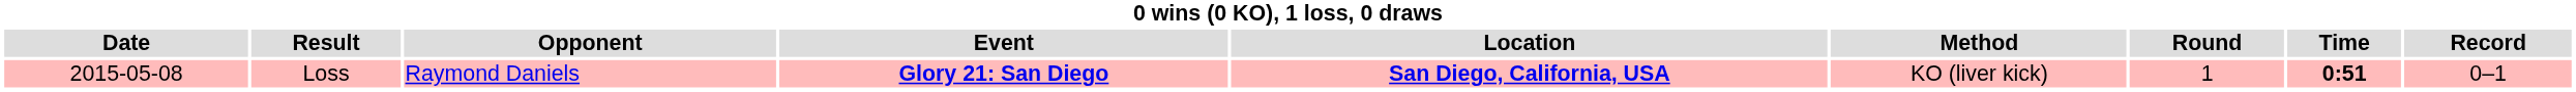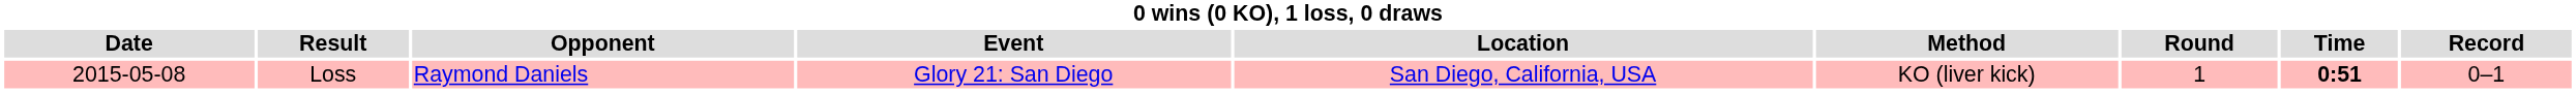Loss | Event: bold -> normal
Loss | Location: bold -> normal
